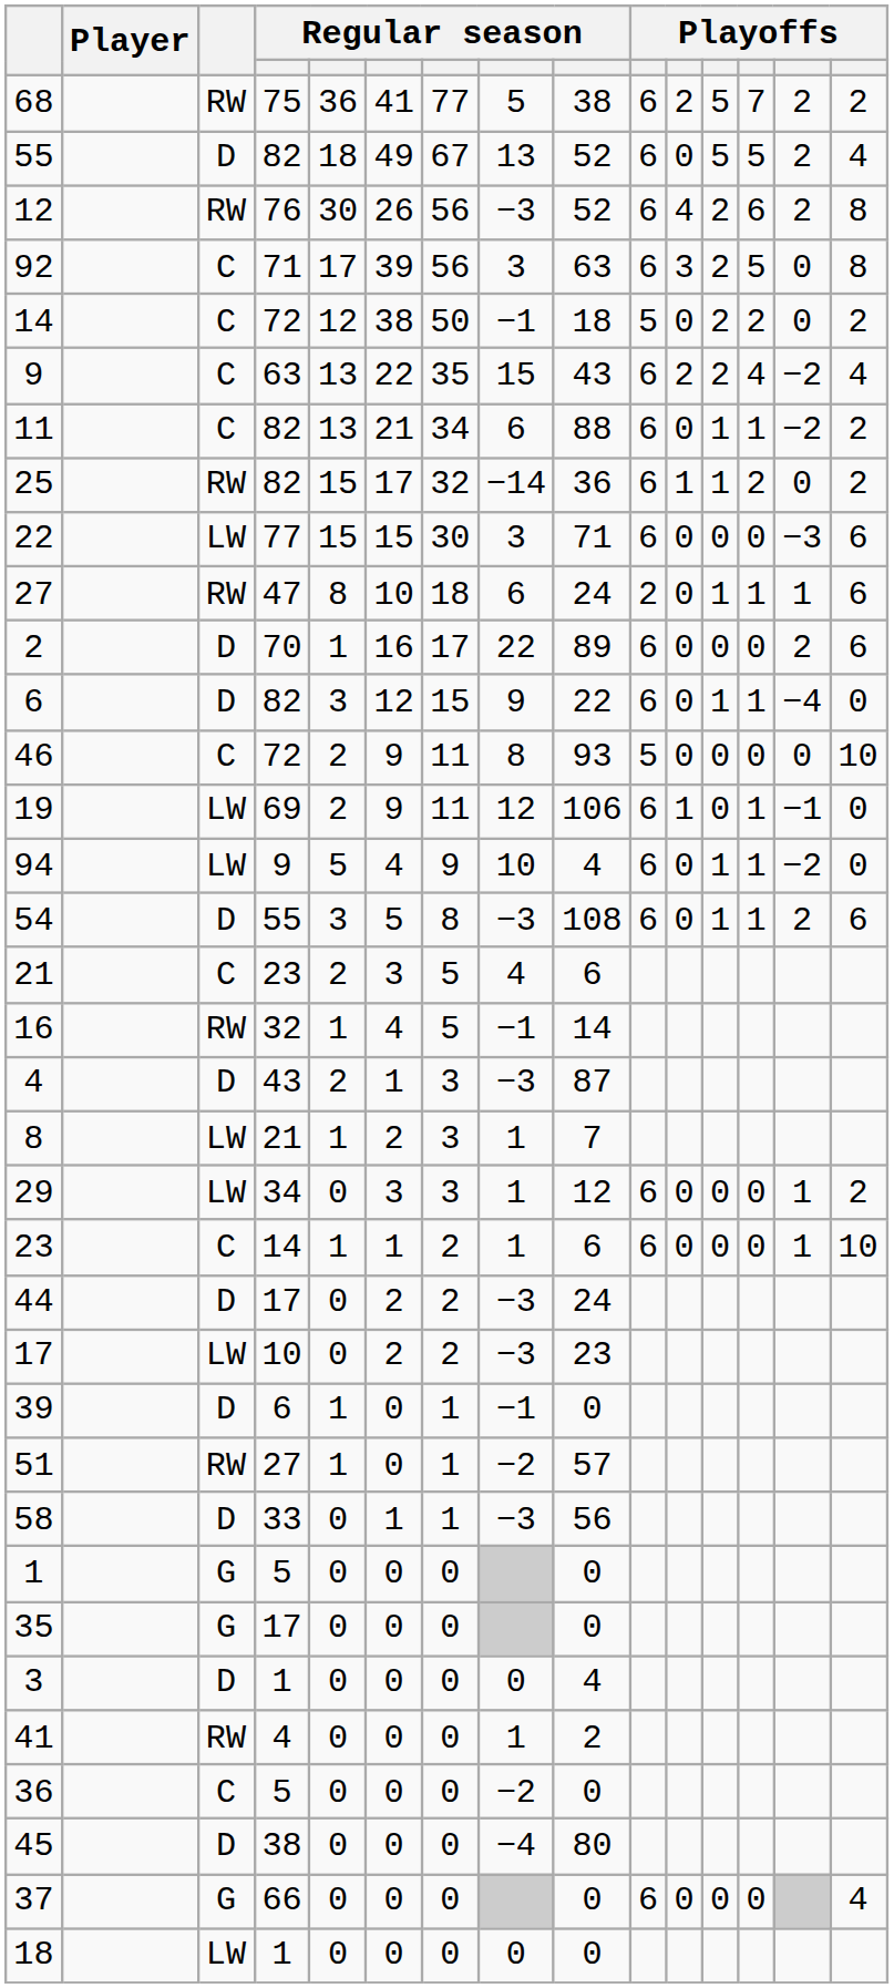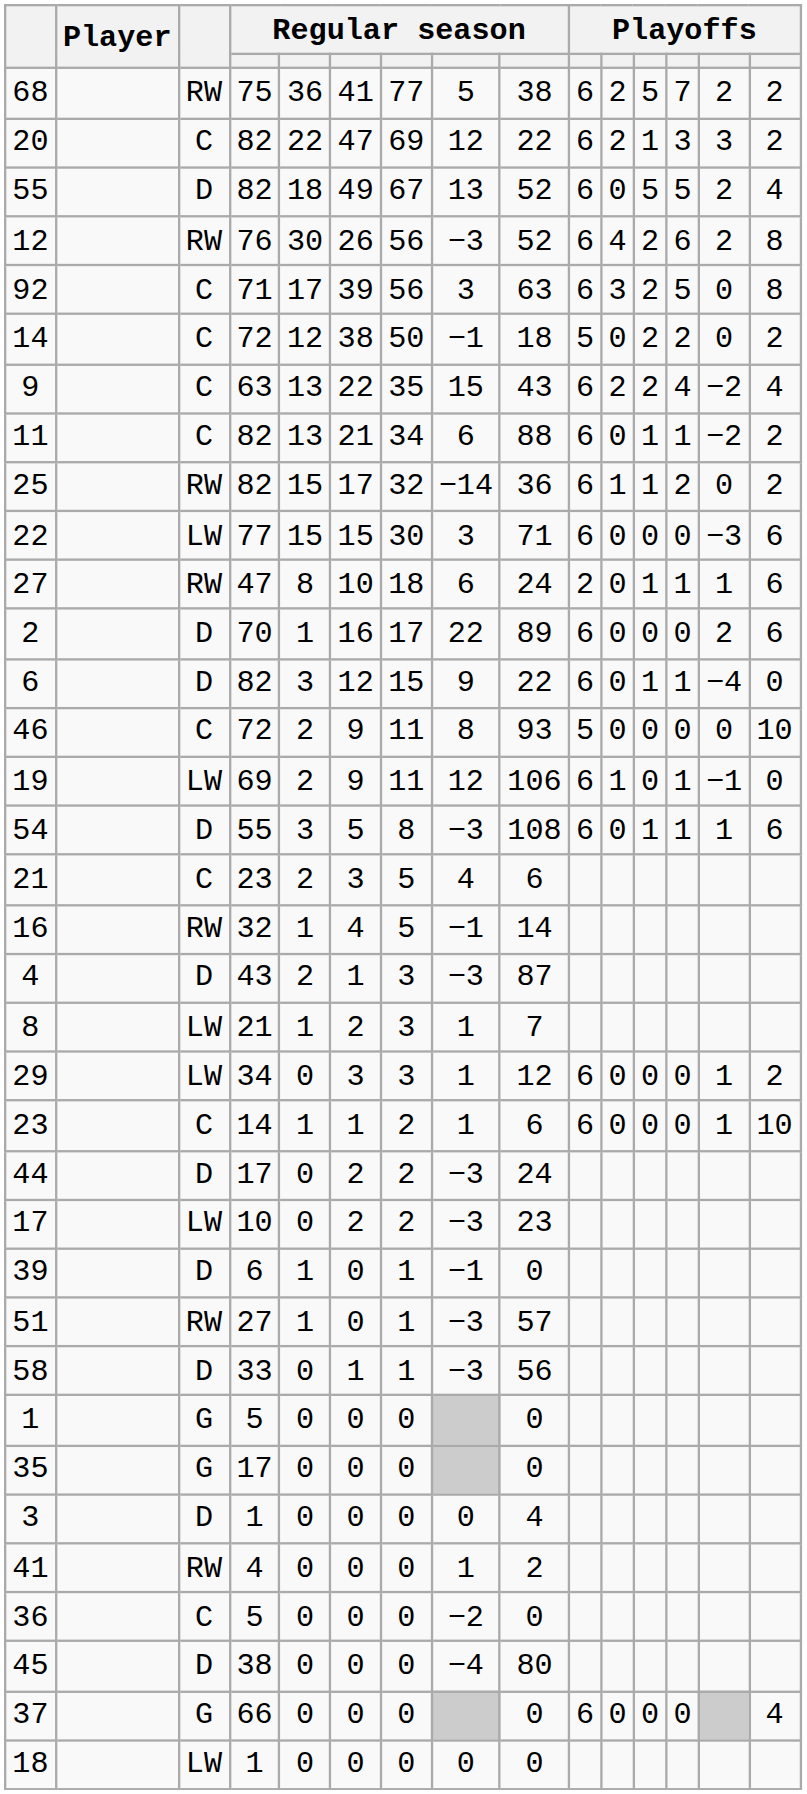+ row: 20 | C | 82 | 22 | 47 | 69 | 12 | 22 | 6 | 2 | 1 | 3 | 3 | 2
- row: 94 | LW | 9 | 5 | 4 | 9 | 10 | 4 | 6 | 0 | 1 | 1 | −2 | 0
54 | column 14: 2 -> 1
51 | column 8: −2 -> −3
